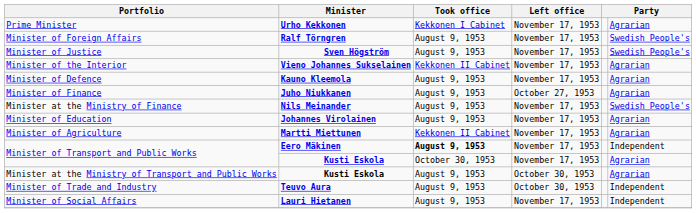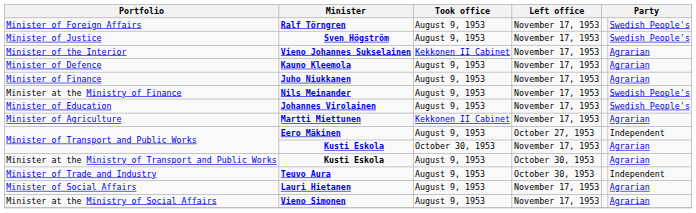- row: Prime Minister | Urho Kekkonen | Kekkonen I Cabinet | November 17, 1953 | Agrarian
Minister of Finance | Left office: October 27, 1953 -> November 17, 1953
Minister of Education | column 6: Agrarian -> Swedish People's
Minister of Transport and Public Works / Eero Mäkinen | Took office: bold -> normal
Minister of Transport and Public Works / Eero Mäkinen | Left office: November 17, 1953 -> October 27, 1953
Minister of Social Affairs | column 6: Independent -> Agrarian
+ row: Minister at the Ministry of Social Affairs | Vieno Simonen | August 9, 1953 | November 17, 1953 | Agrarian
